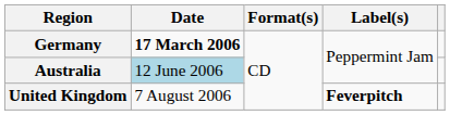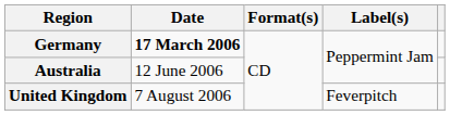Australia | Date: lightblue background -> no background
United Kingdom | Label(s): bold -> normal
